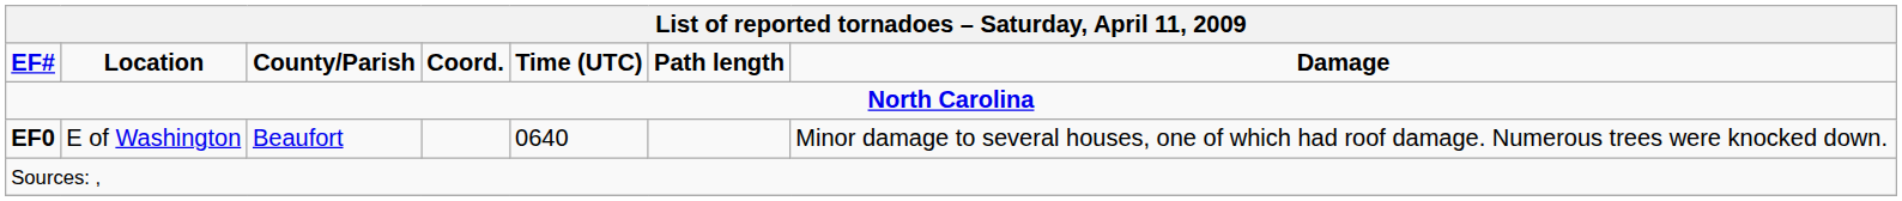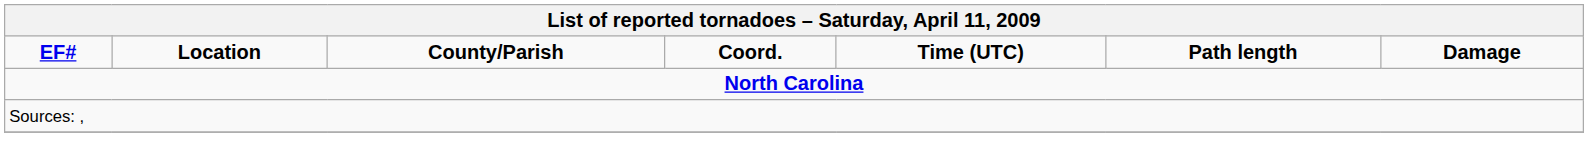- row: EF0 | E of Washington | Beaufort | 0640 | Minor damage to several houses, one of which had roof damage. Numerous trees were knocked down.
